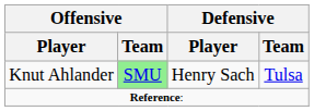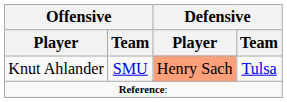Knut Ahlander | Offensive / Team: lightgreen background -> no background
Knut Ahlander | Defensive / Player: no background -> lightsalmon background
